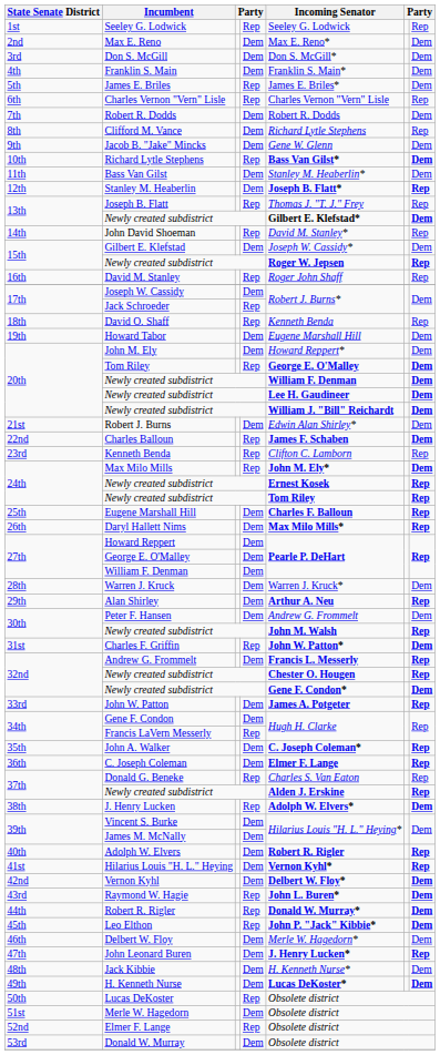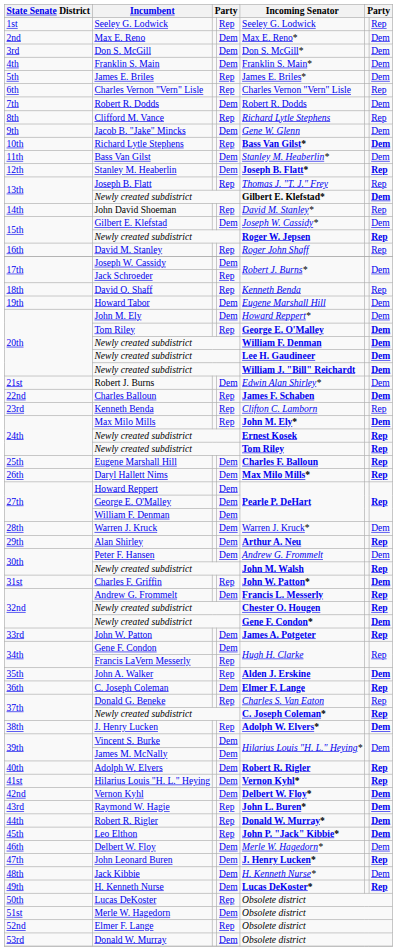Clifford M. Vance | column 4: Dem -> Rep
John A. Walker | column 4: Dem -> Rep
John A. Walker | Incoming Senator: C. Joseph Coleman* -> Alden J. Erskine
John A. Walker | column 7: Rep -> Dem
37th / Newly created subdistrict | Incoming Senator: Alden J. Erskine -> C. Joseph Coleman*
H. Kenneth Nurse | column 7: Dem -> Rep
